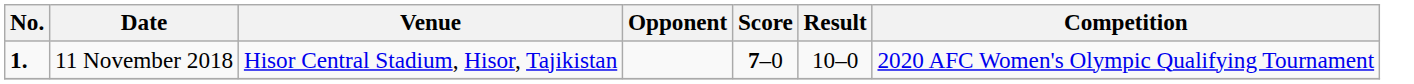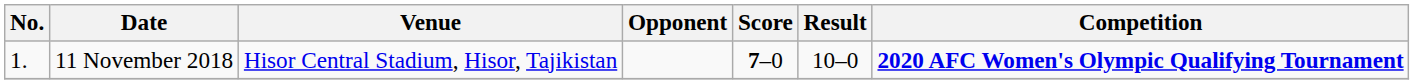11 November 2018 | No.: bold -> normal
11 November 2018 | Competition: normal -> bold
